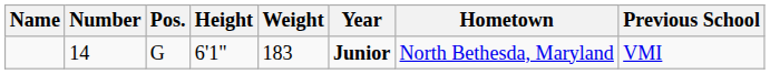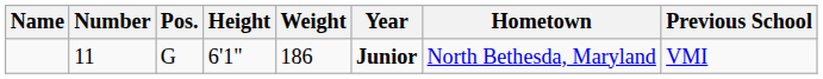row 2 | Number: 14 -> 11
row 2 | Weight: 183 -> 186
